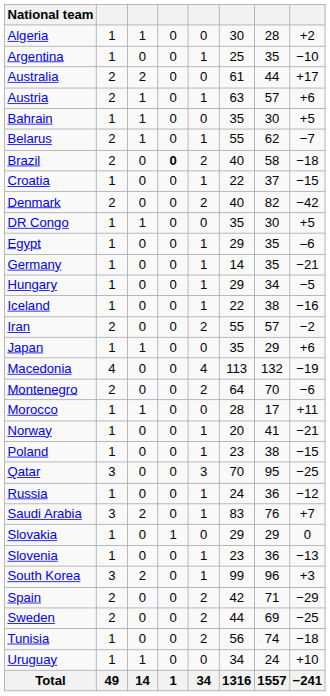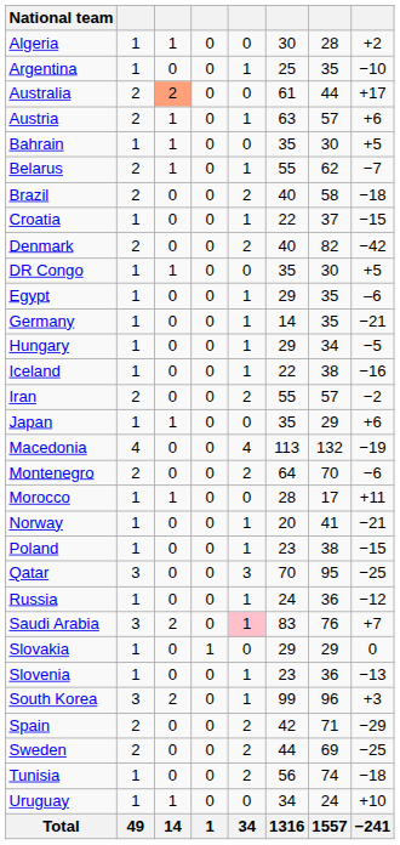Australia | column 3: no background -> lightsalmon background
Brazil | column 4: bold -> normal
Saudi Arabia | column 5: no background -> pink background
